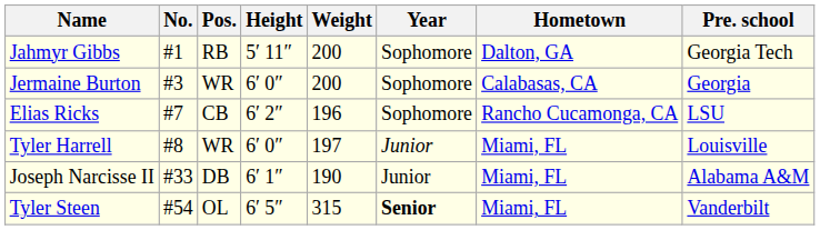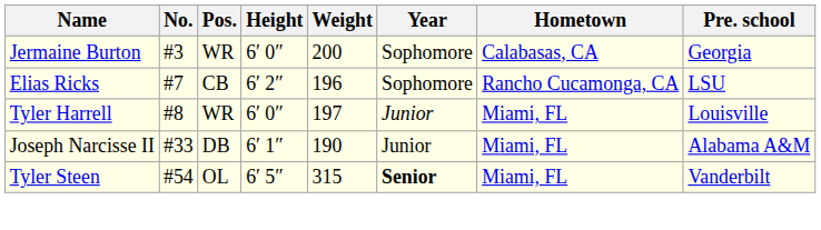- row: Jahmyr Gibbs | #1 | RB | 5′ 11″ | 200 | Sophomore | Dalton, GA | Georgia Tech
